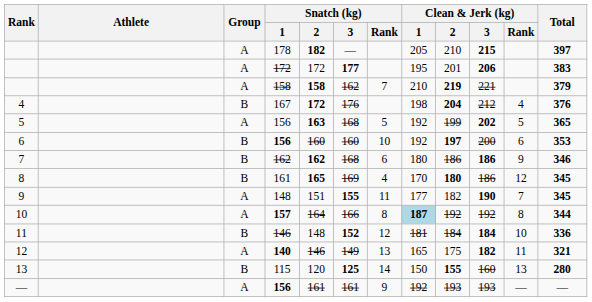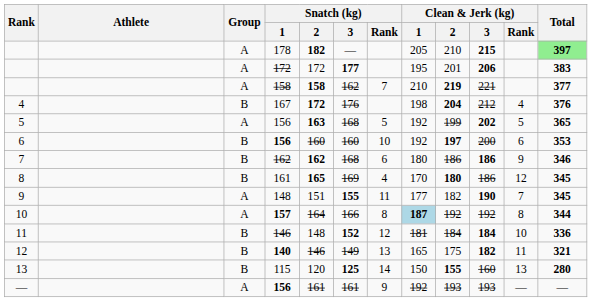row 3 | Total: no background -> lightgreen background
row 5 | Total: 379 -> 377
row 14 | Group: A -> B
